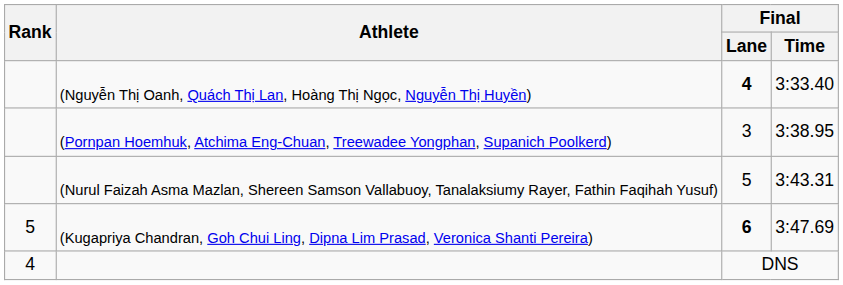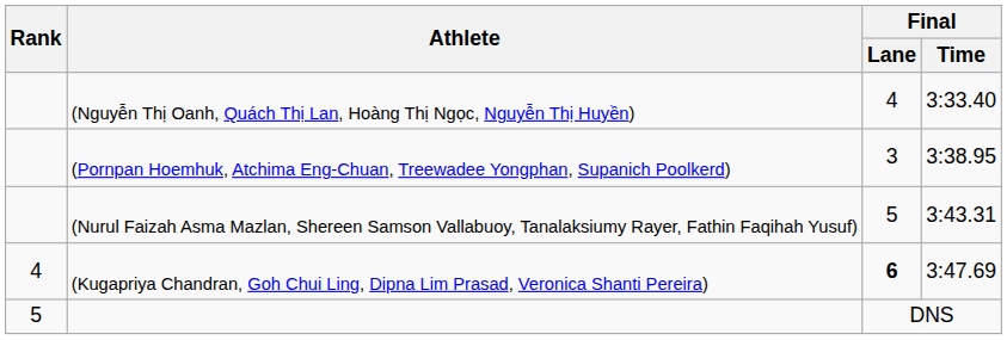row 3 | Final / Lane: bold -> normal
row 6 | Rank: 5 -> 4
row 7 | Rank: 4 -> 5
